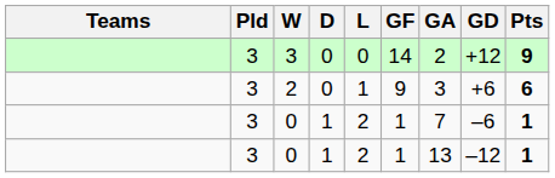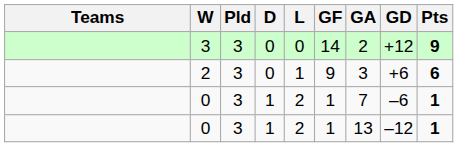columns swapped: Pld <-> W
